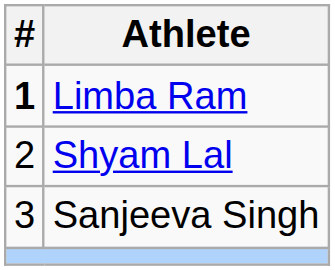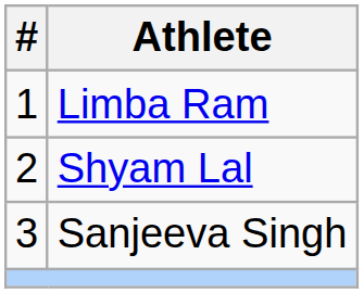Limba Ram | #: bold -> normal
